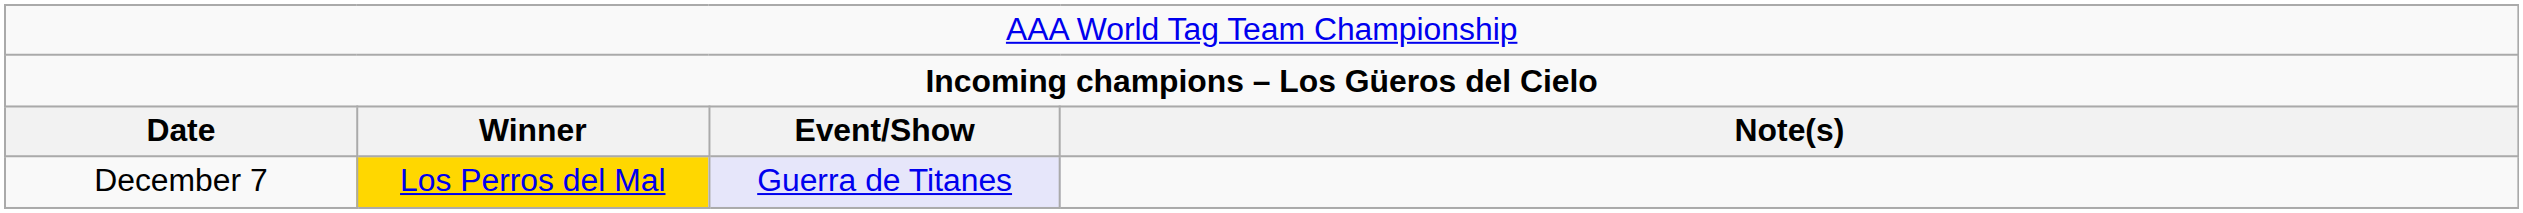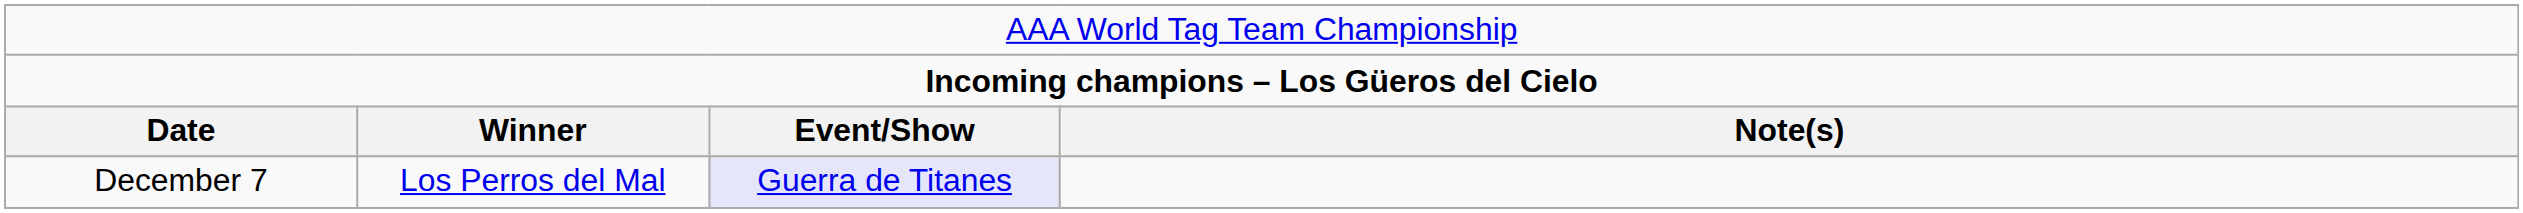December 7 | column 2: gold background -> no background
